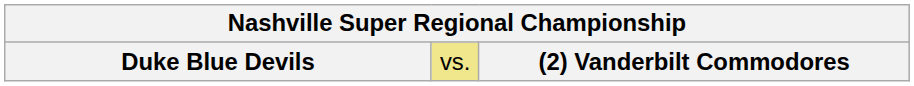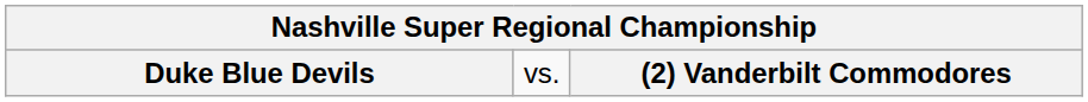Duke Blue Devils | column 2: khaki background -> no background
